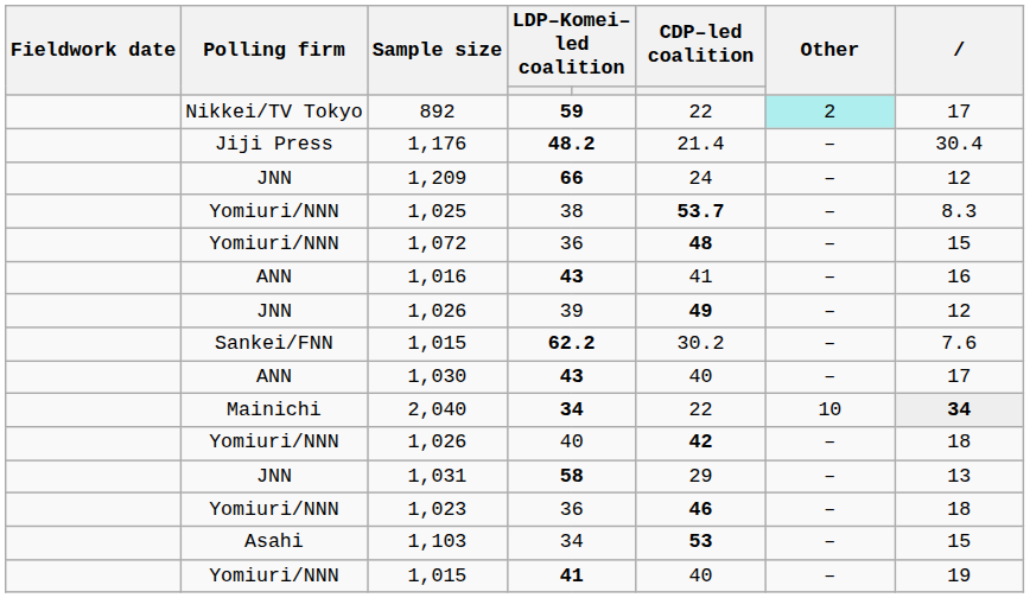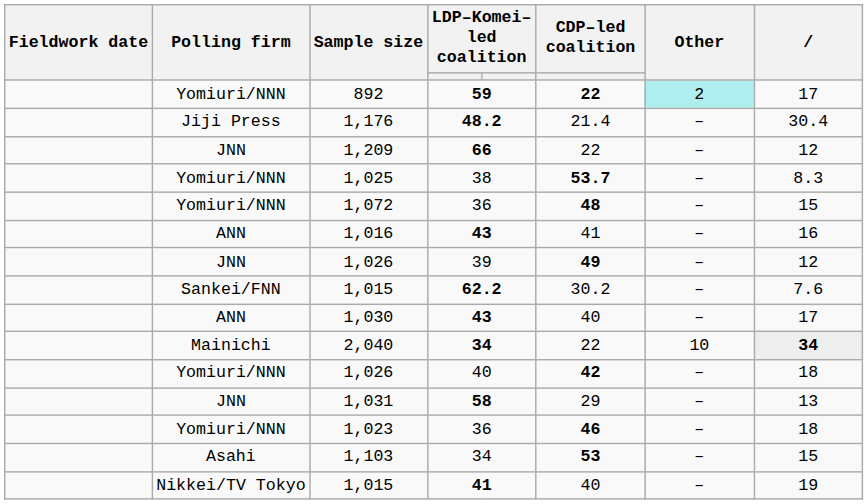892 | Polling firm: Nikkei/TV Tokyo -> Yomiuri/NNN
892 | CDP–led coalition: normal -> bold
1,209 | CDP–led coalition: 24 -> 22
1,015 / 41 | Polling firm: Yomiuri/NNN -> Nikkei/TV Tokyo
